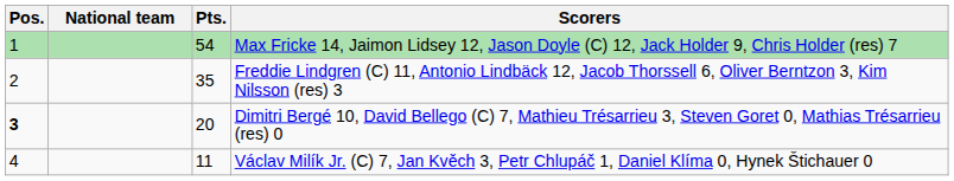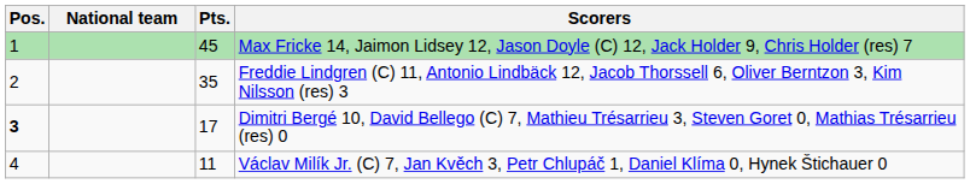row 2 | Pts.: 54 -> 45
row 4 | Pts.: 20 -> 17
